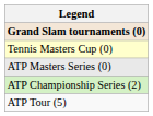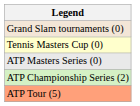row 2 | column 1: bold -> normal
row 6 | column 1: no background -> lightsalmon background
